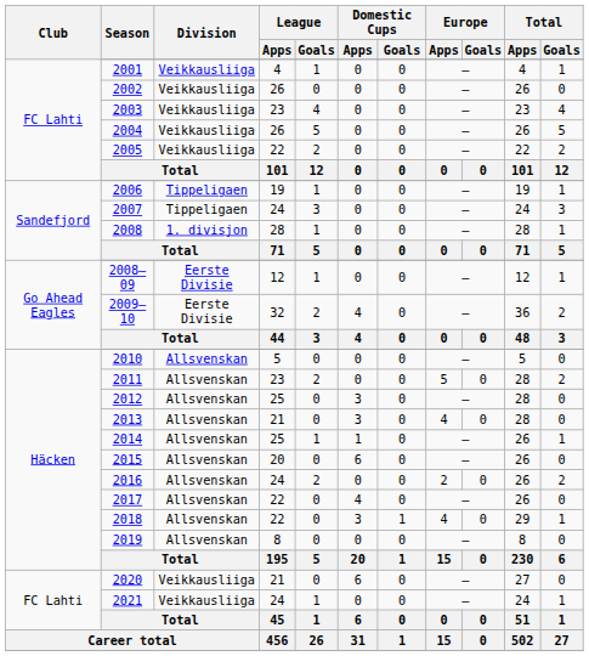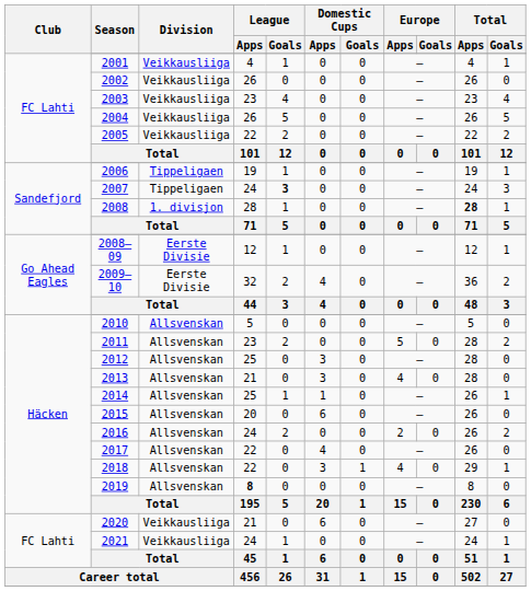2007 | League / Goals: normal -> bold
2008 | Total / Apps: normal -> bold
2019 | League / Apps: normal -> bold
